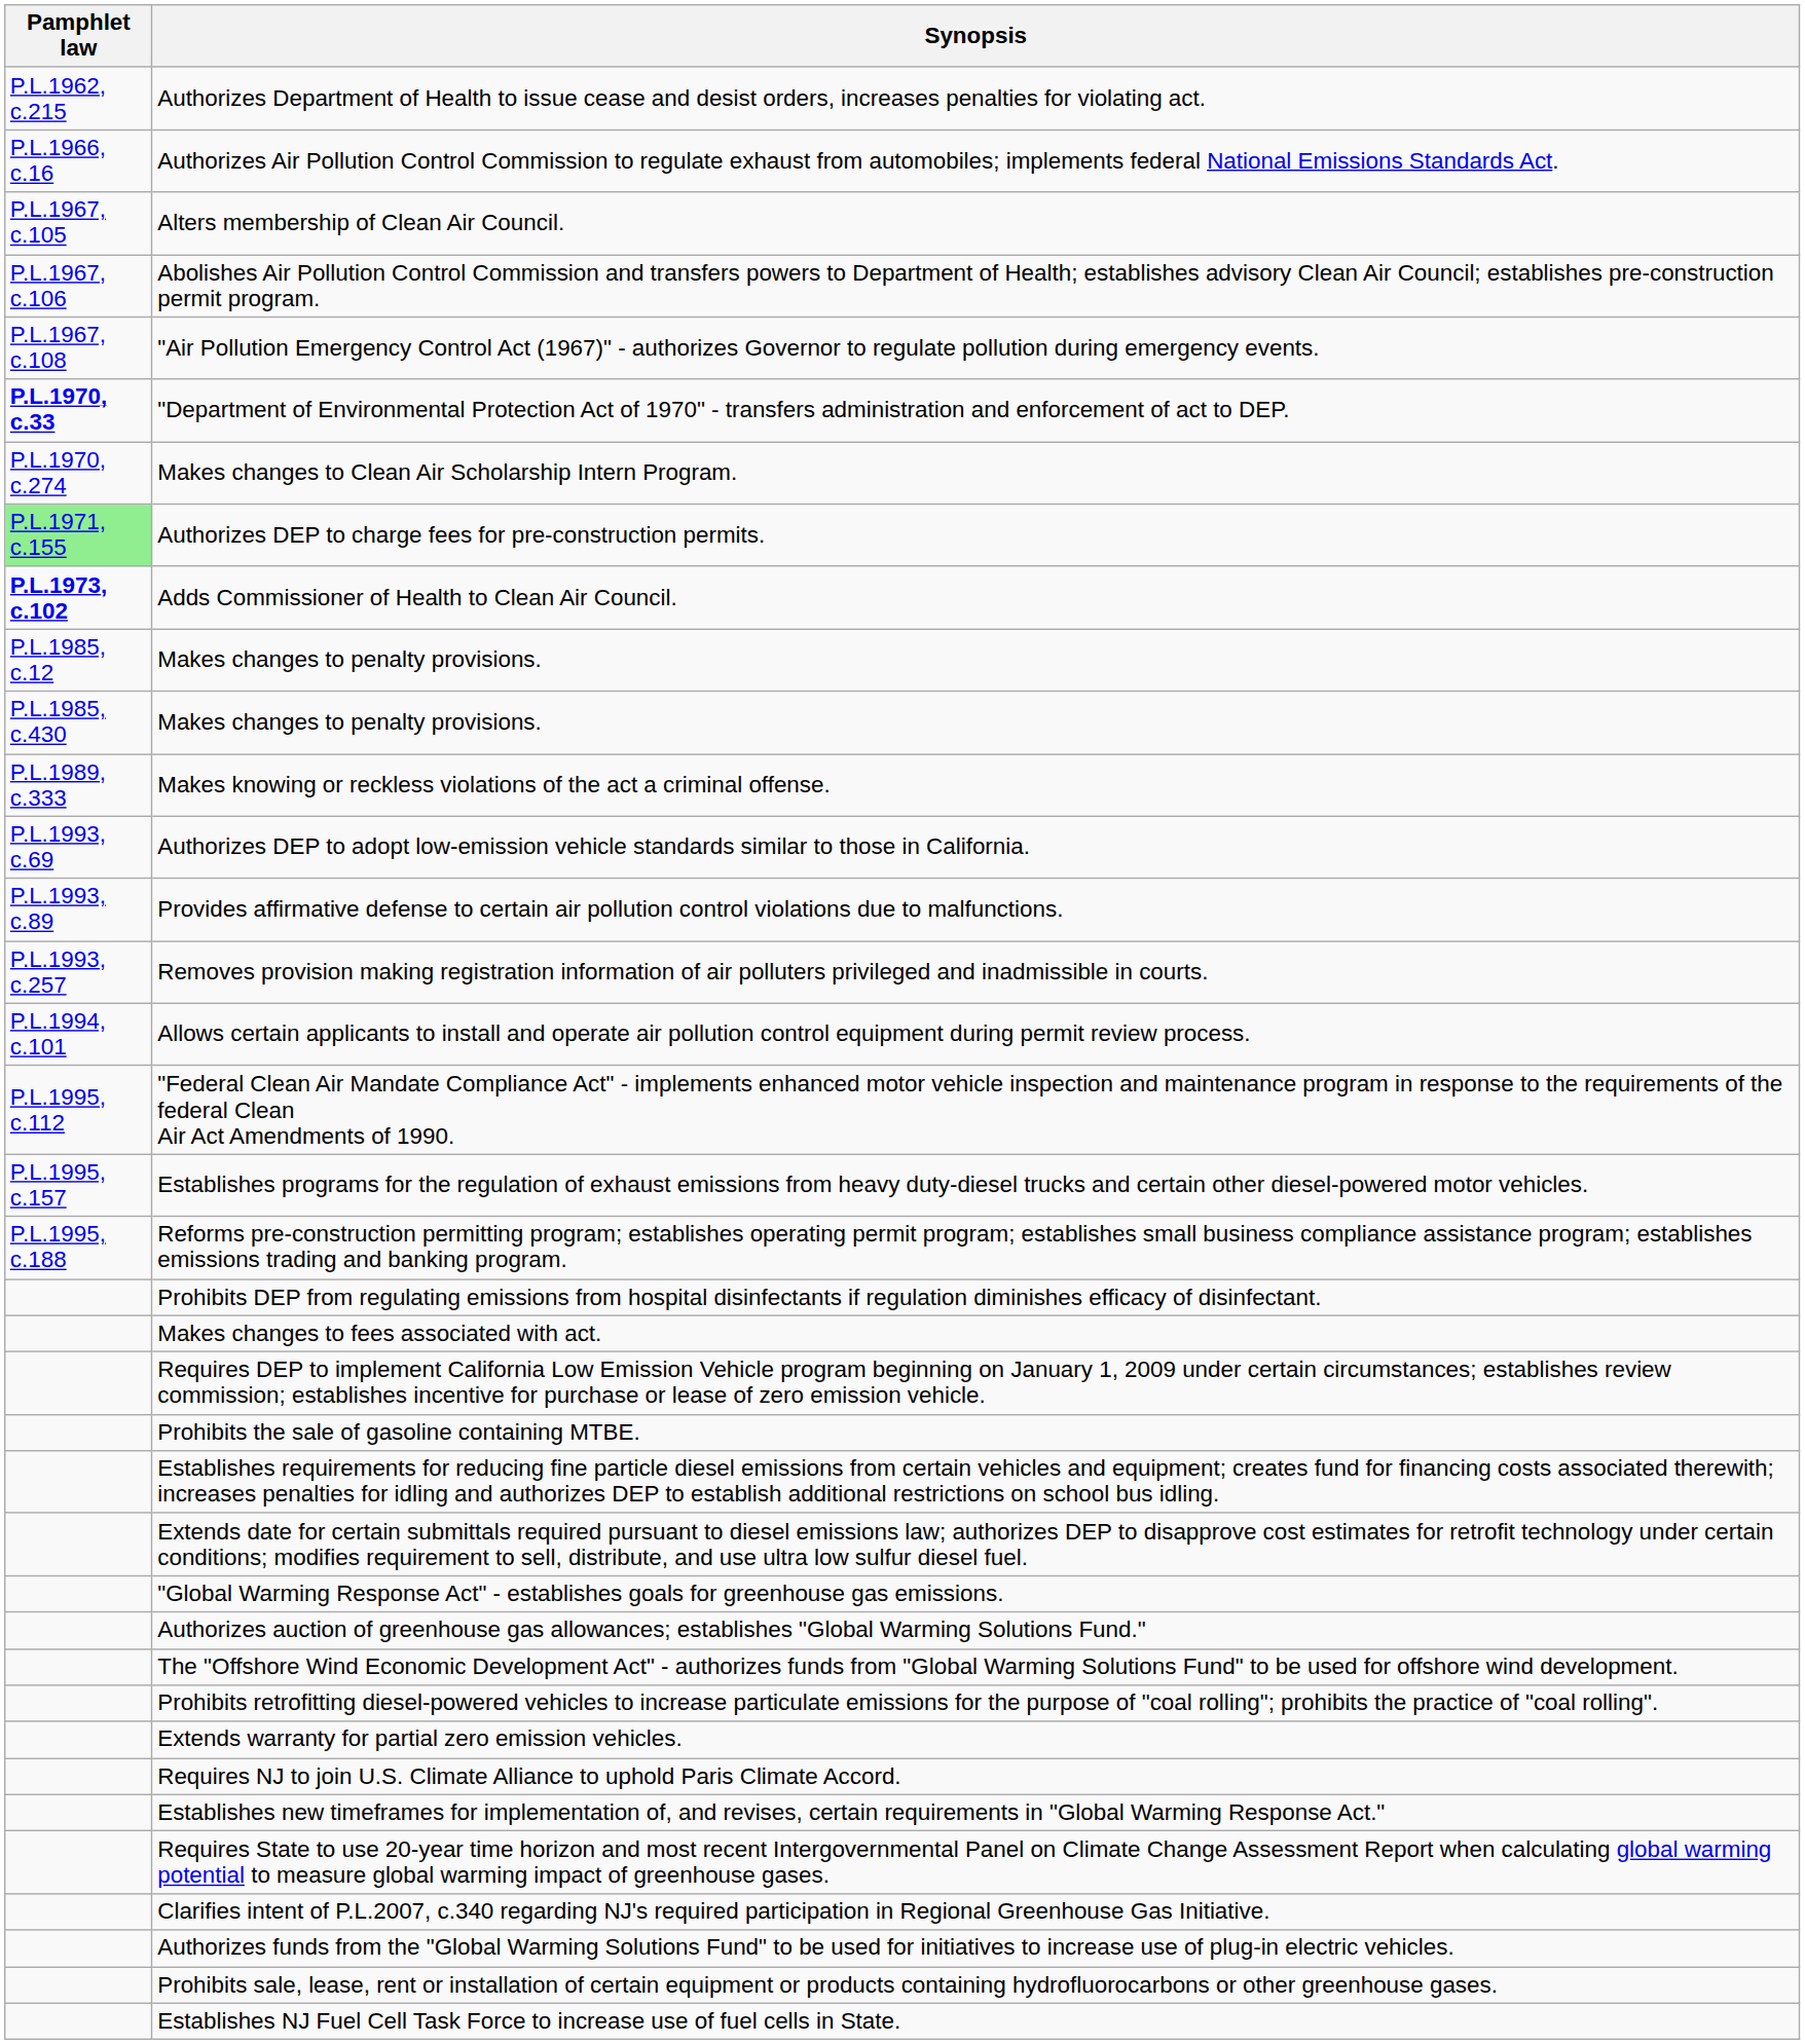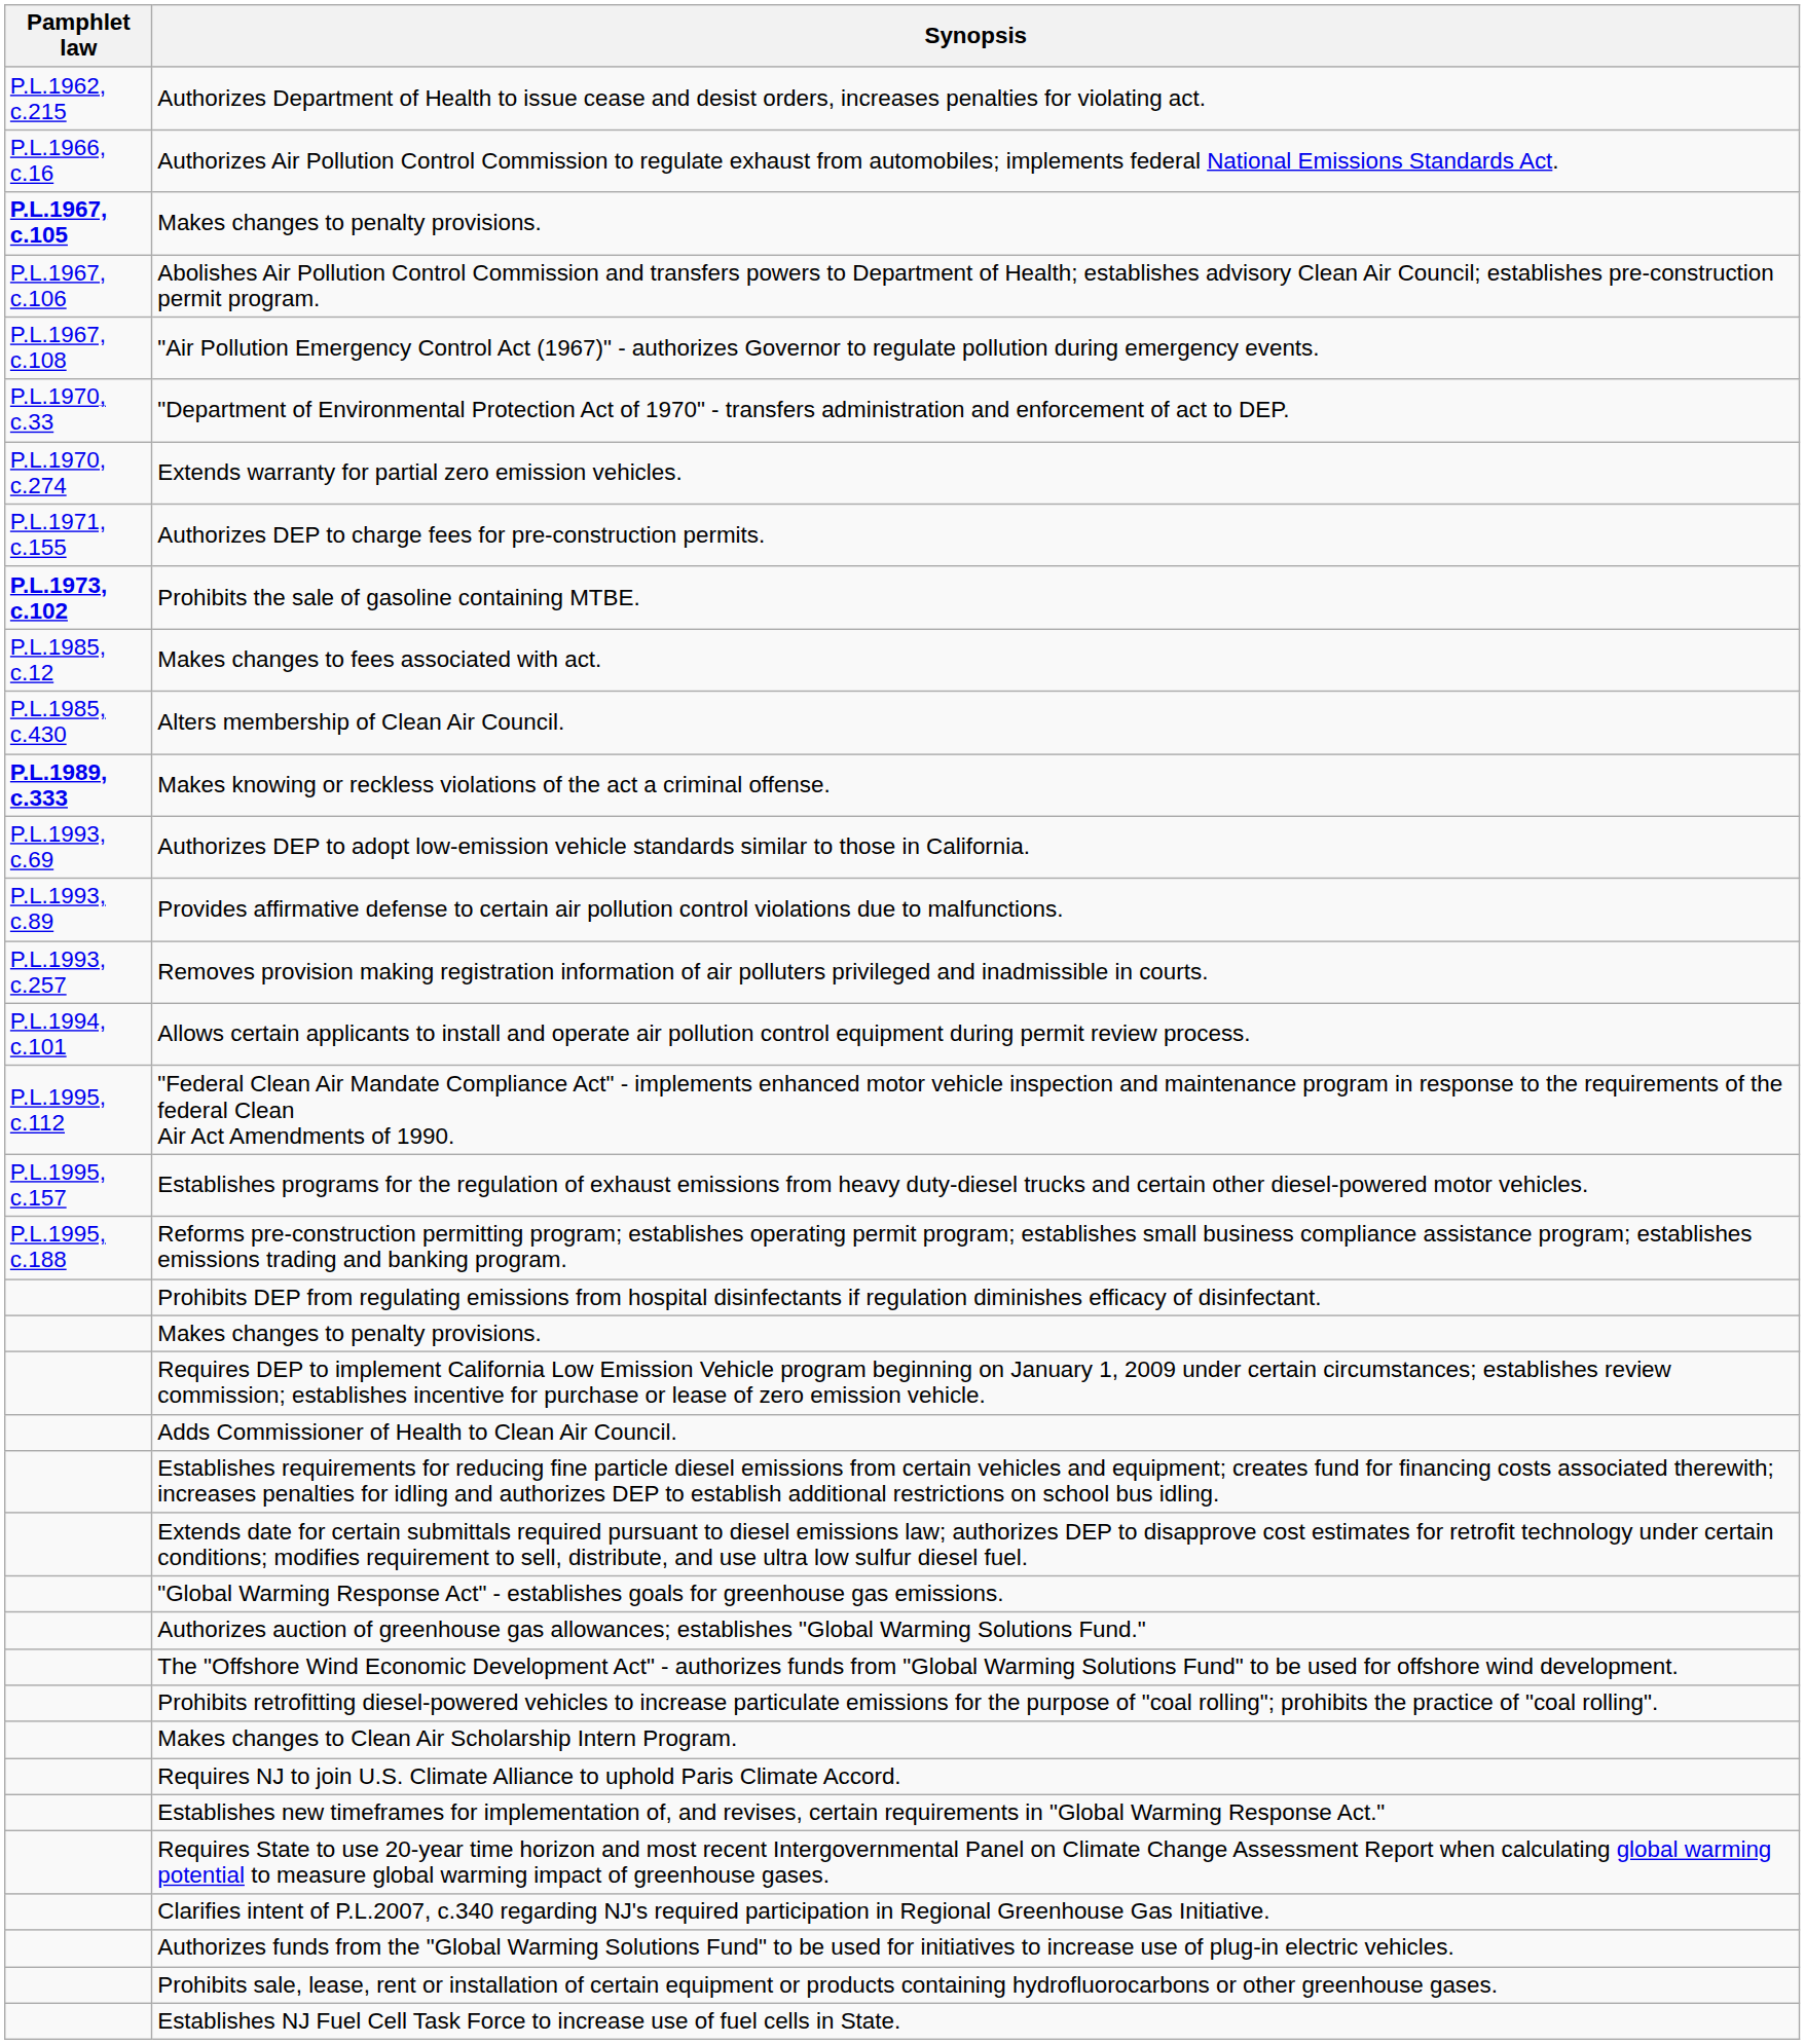row 4 | Pamphlet law: normal -> bold
row 4 | Synopsis: Alters membership of Clean Air Council. -> Makes changes to penalty provisions.
row 7 | Pamphlet law: bold -> normal
row 8 | Synopsis: Makes changes to Clean Air Scholarship Intern Program. -> Extends warranty for partial zero emission vehicles.
row 9 | Pamphlet law: lightgreen background -> no background
row 10 | Synopsis: Adds Commissioner of Health to Clean Air Council. -> Prohibits the sale of gasoline containing MTBE.
row 11 | Synopsis: Makes changes to penalty provisions. -> Makes changes to fees associated with act.
row 12 | Synopsis: Makes changes to penalty provisions. -> Alters membership of Clean Air Council.
row 13 | Pamphlet law: normal -> bold
row 22 | Synopsis: Makes changes to fees associated with act. -> Makes changes to penalty provisions.
row 24 | Synopsis: Prohibits the sale of gasoline containing MTBE. -> Adds Commissioner of Health to Clean Air Council.
row 31 | Synopsis: Extends warranty for partial zero emission vehicles. -> Makes changes to Clean Air Scholarship Intern Program.
